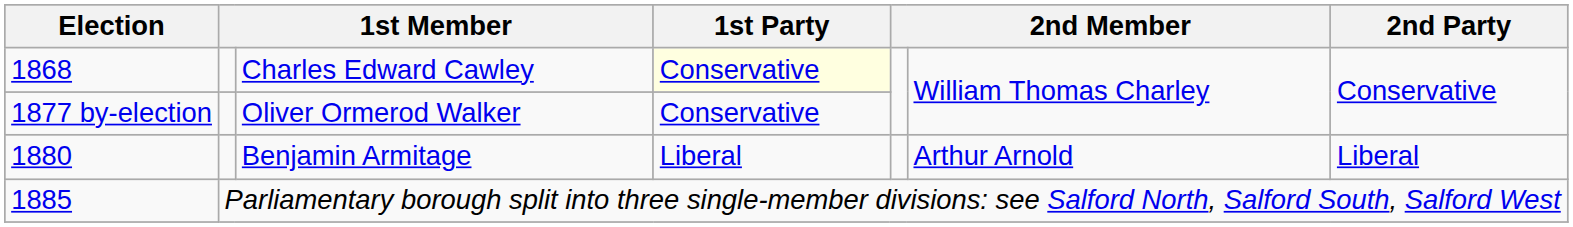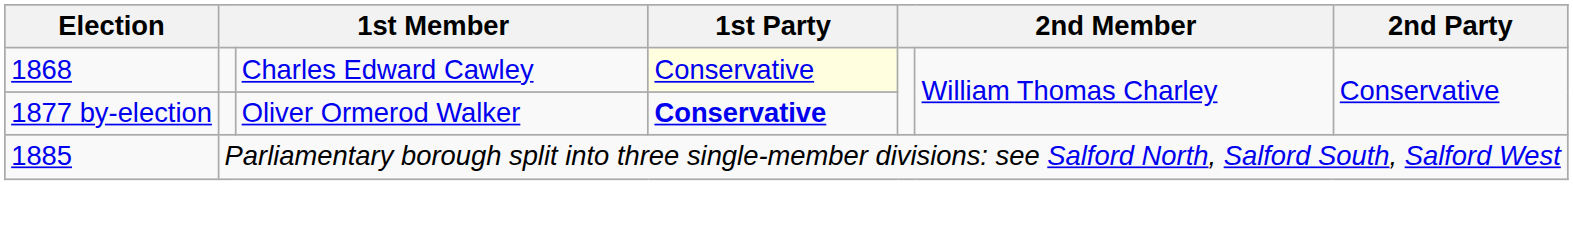Oliver Ormerod Walker | 1st Party: normal -> bold
- row: 1880 | Benjamin Armitage | Liberal | Arthur Arnold | Liberal
